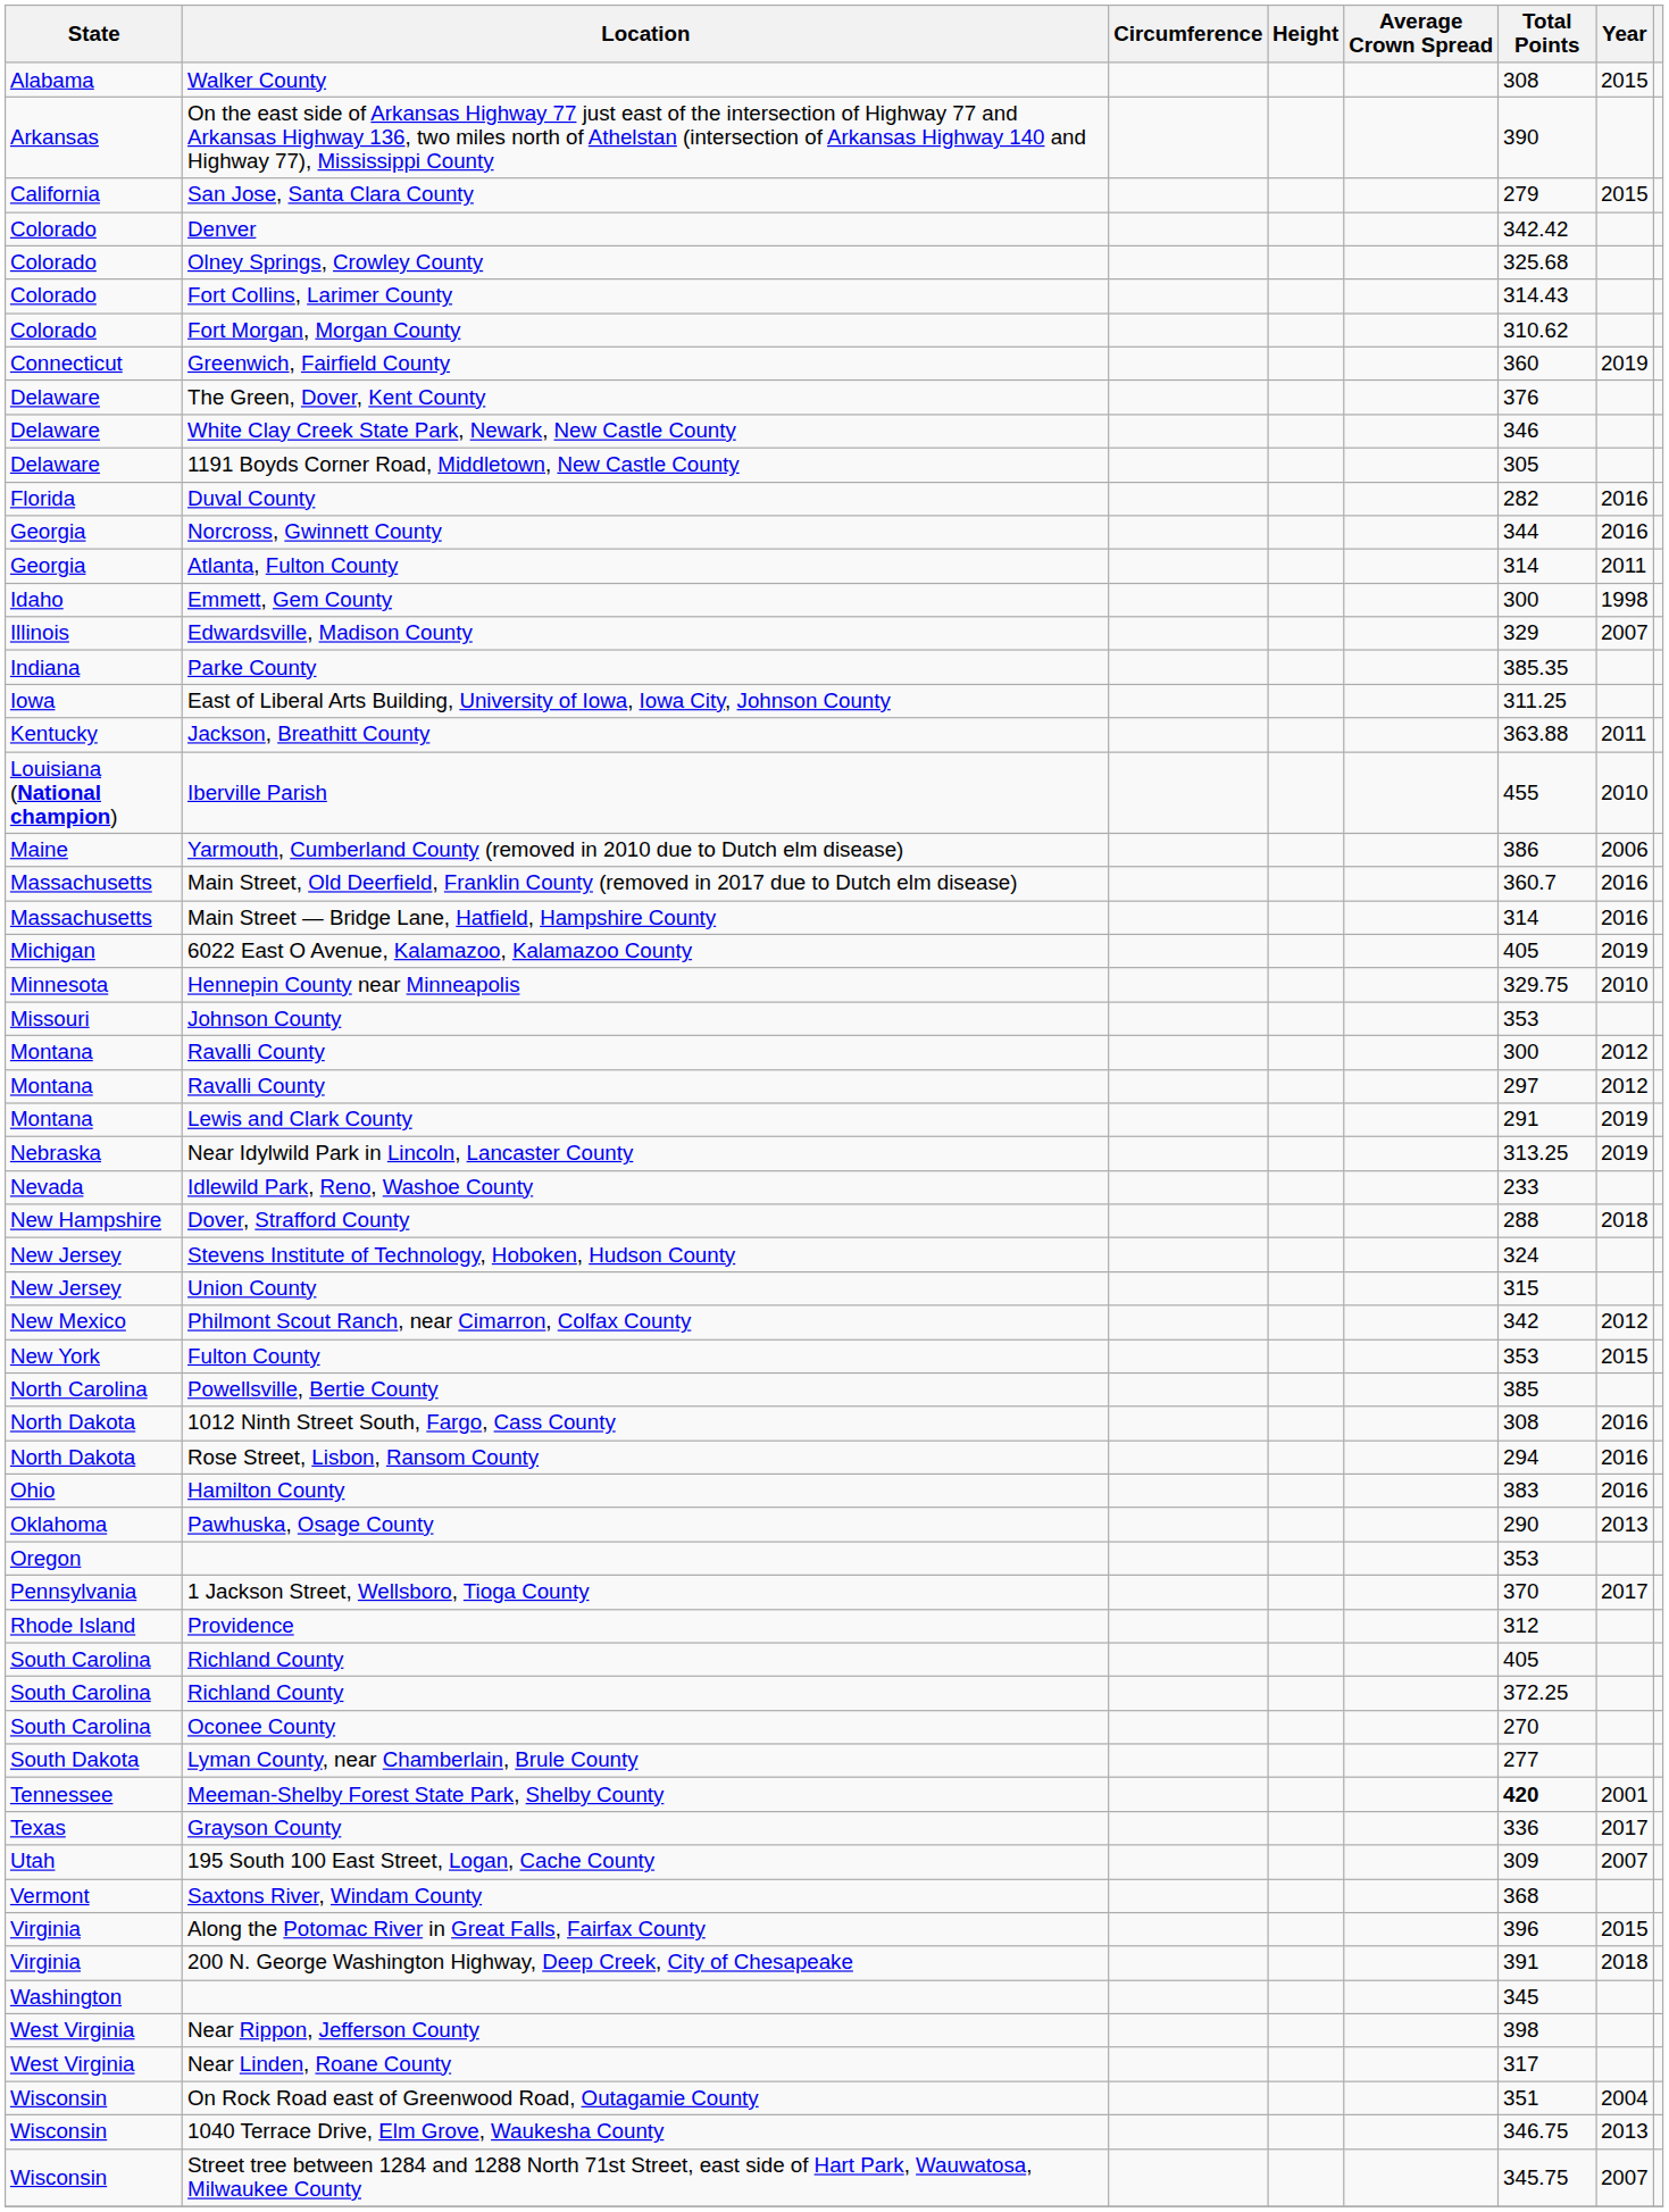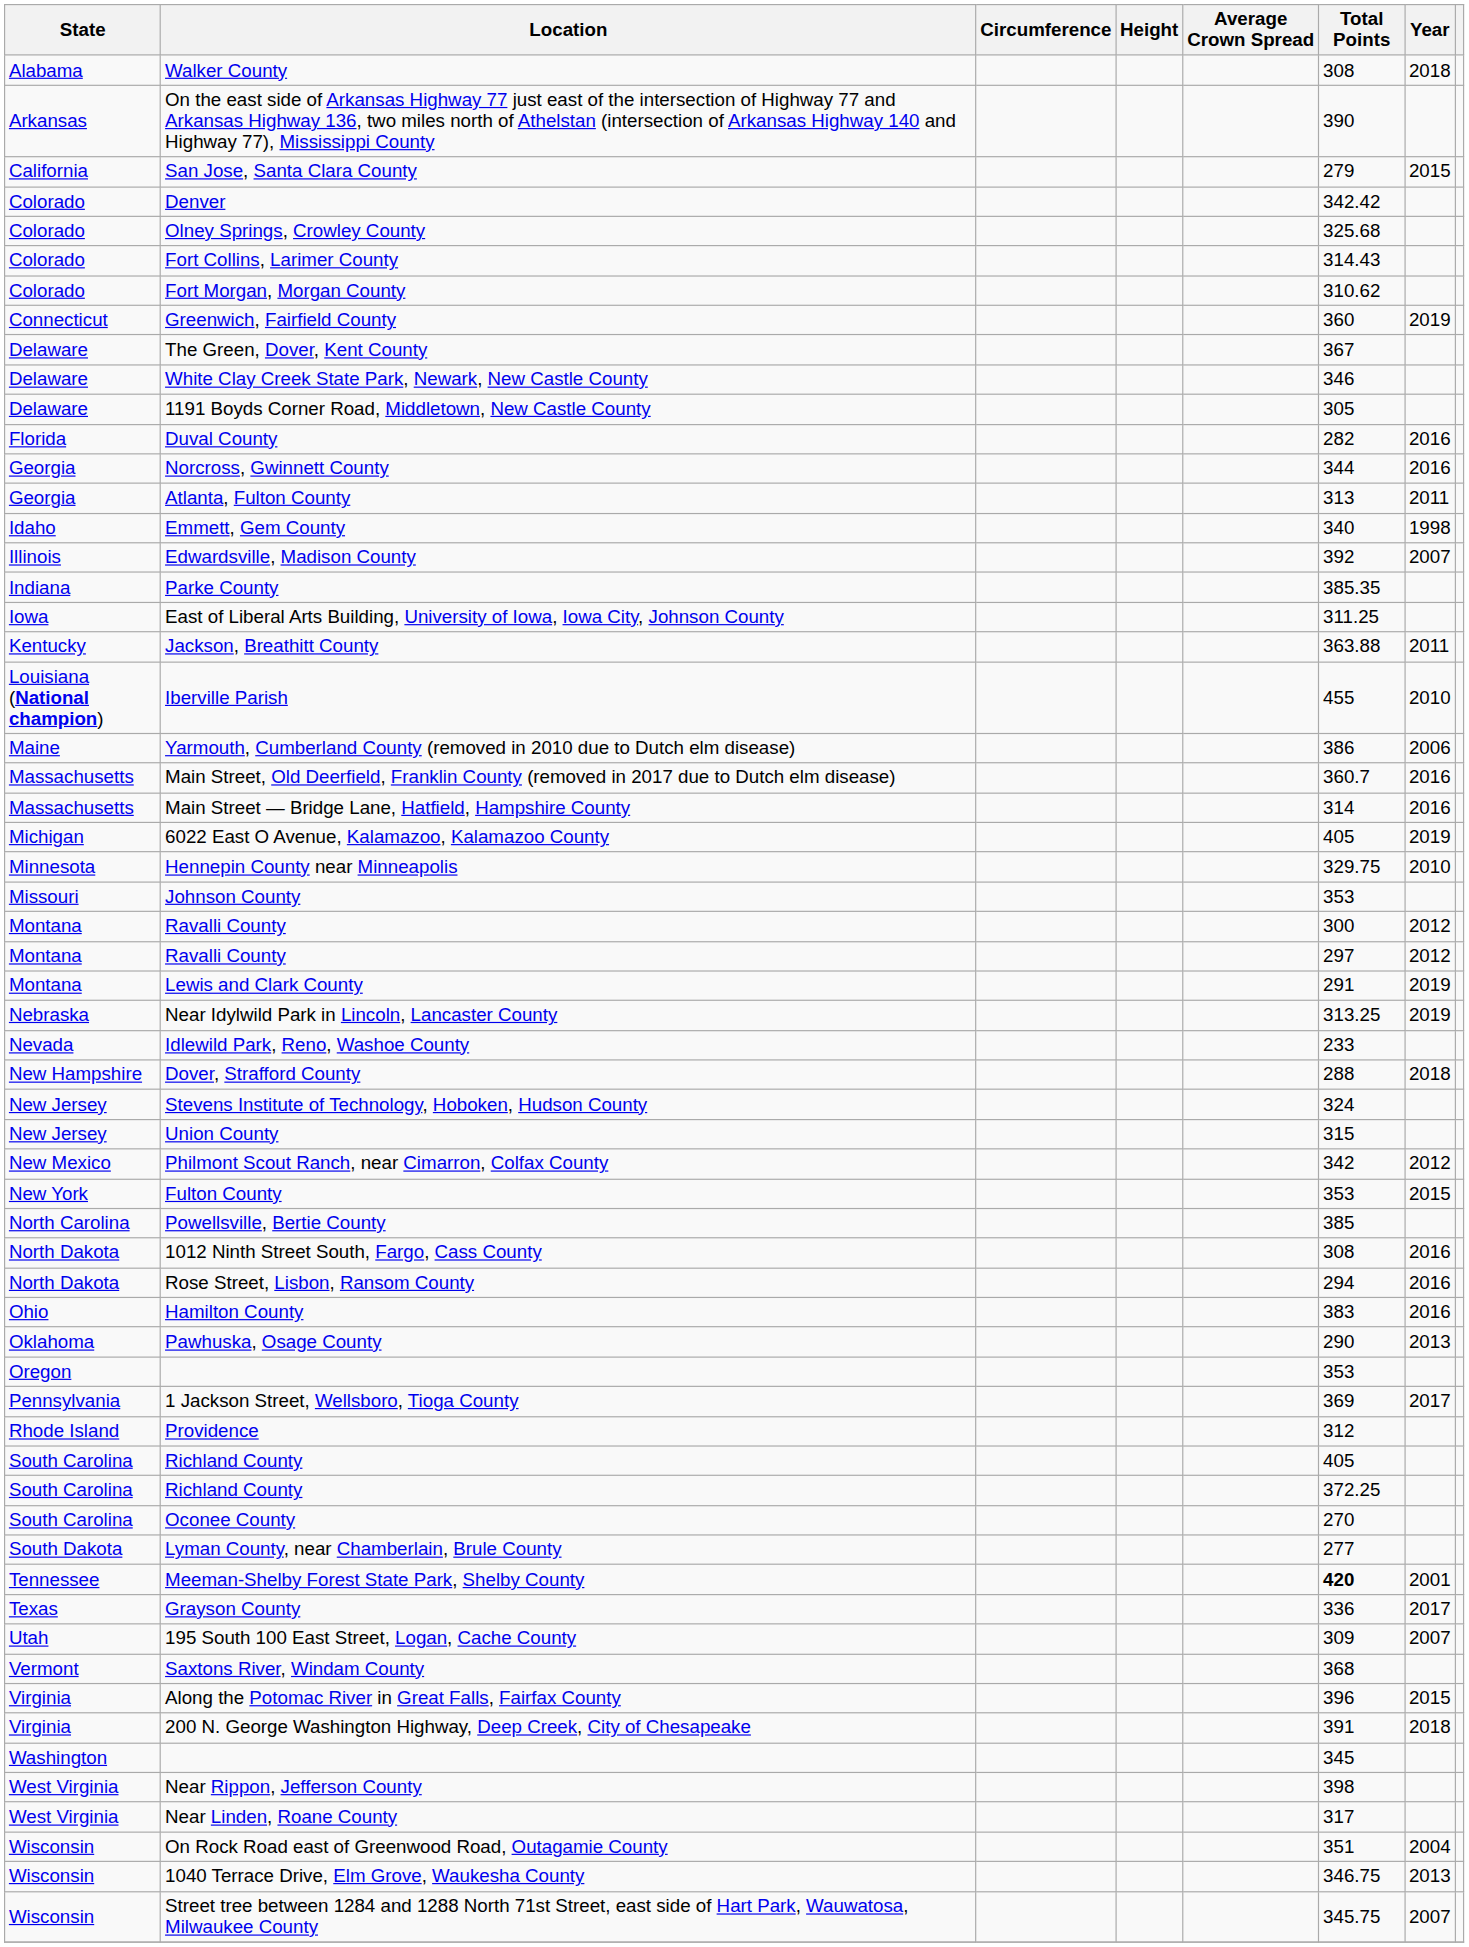Walker County | Year: 2015 -> 2018
The Green, Dover, Kent County | Total Points: 376 -> 367
Atlanta, Fulton County | Total Points: 314 -> 313
Emmett, Gem County | Total Points: 300 -> 340
Edwardsville, Madison County | Total Points: 329 -> 392
1 Jackson Street, Wellsboro, Tioga County | Total Points: 370 -> 369
